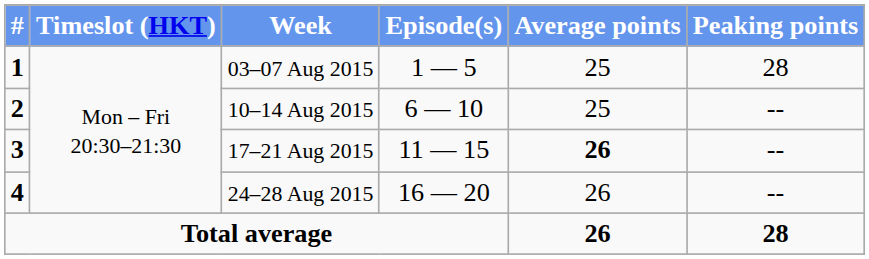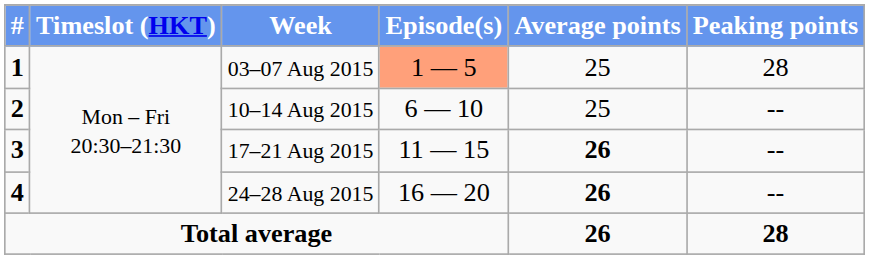03–07 Aug 2015 | Episode(s): no background -> lightsalmon background
24–28 Aug 2015 | Average points: normal -> bold
